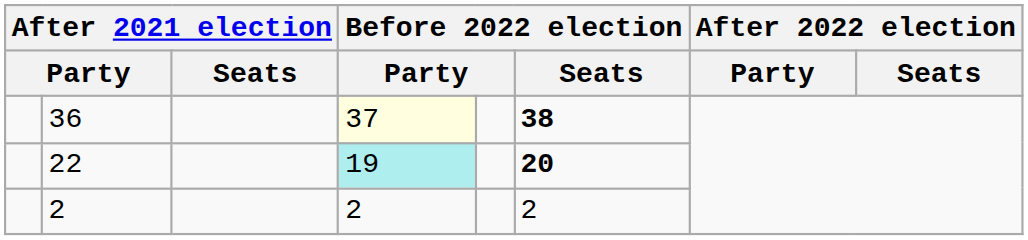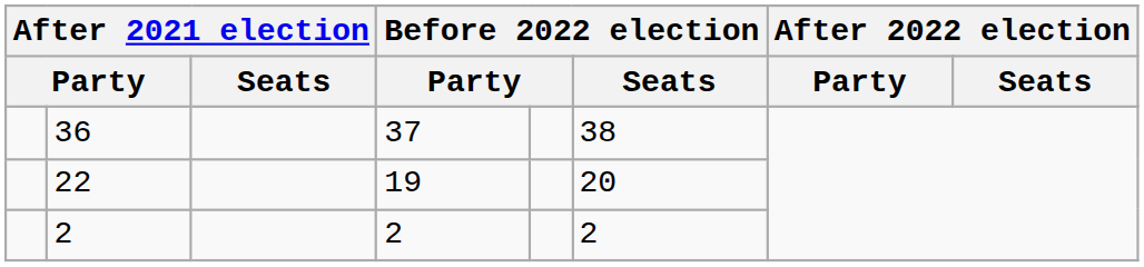36 | column 4: lightyellow background -> no background
36 | Before 2022 election / Seats: bold -> normal
22 | column 4: paleturquoise background -> no background
22 | Before 2022 election / Seats: bold -> normal
